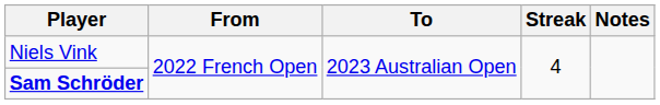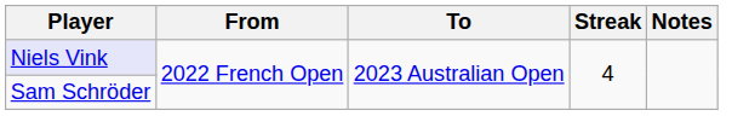Niels Vink | Player: no background -> lavender background
Sam Schröder | Player: bold -> normal
